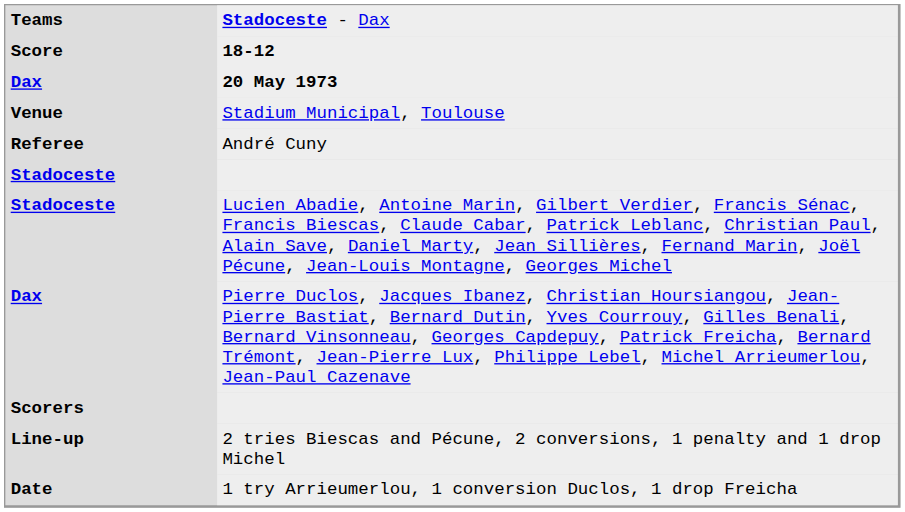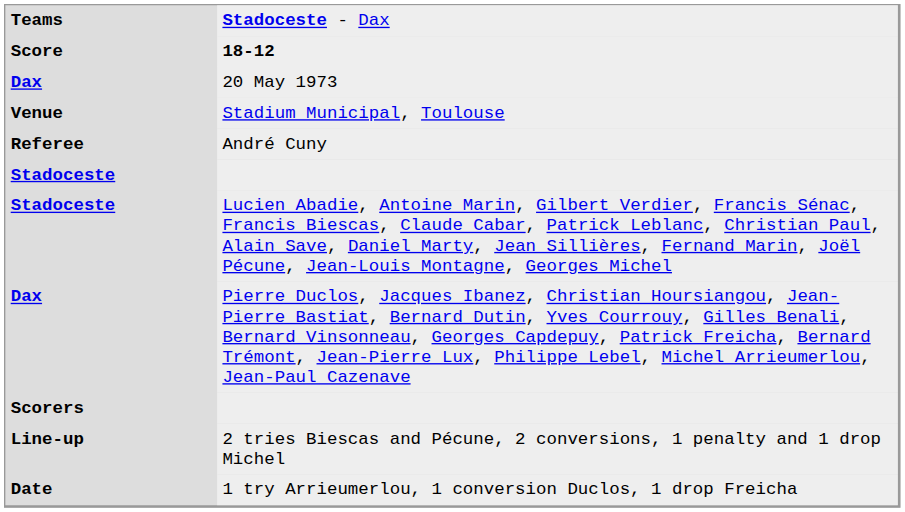row 3 | column 2: bold -> normal
